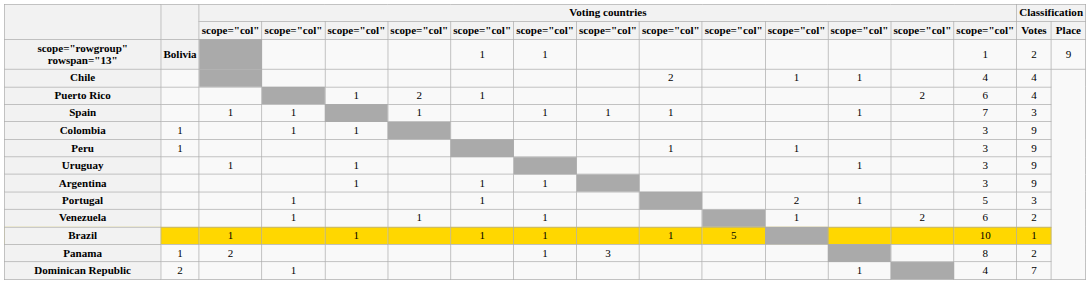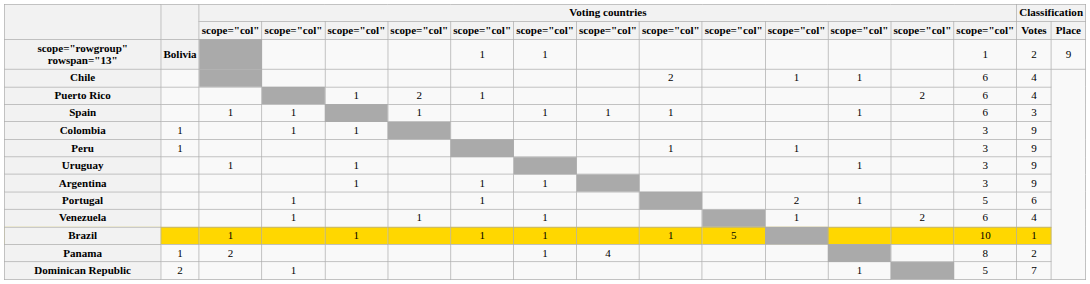Chile | column 15: 4 -> 6
Spain | column 15: 7 -> 6
Portugal | Classification / Votes: 3 -> 6
Venezuela | Classification / Votes: 2 -> 4
Panama | column 9: 3 -> 4
Dominican Republic | column 15: 4 -> 5
